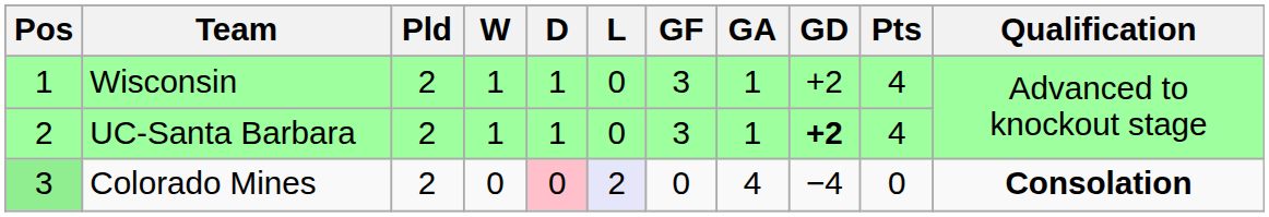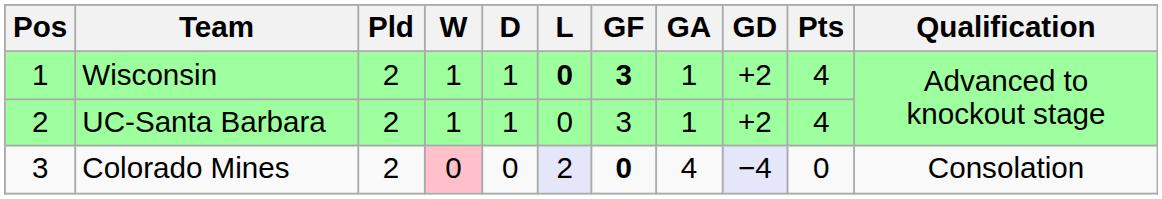Wisconsin | L: normal -> bold
Wisconsin | GF: normal -> bold
UC-Santa Barbara | GD: bold -> normal
Colorado Mines | Pos: lightgreen background -> no background
Colorado Mines | W: no background -> pink background
Colorado Mines | D: pink background -> no background
Colorado Mines | GF: normal -> bold
Colorado Mines | GD: no background -> lavender background
Colorado Mines | Qualification: bold -> normal
